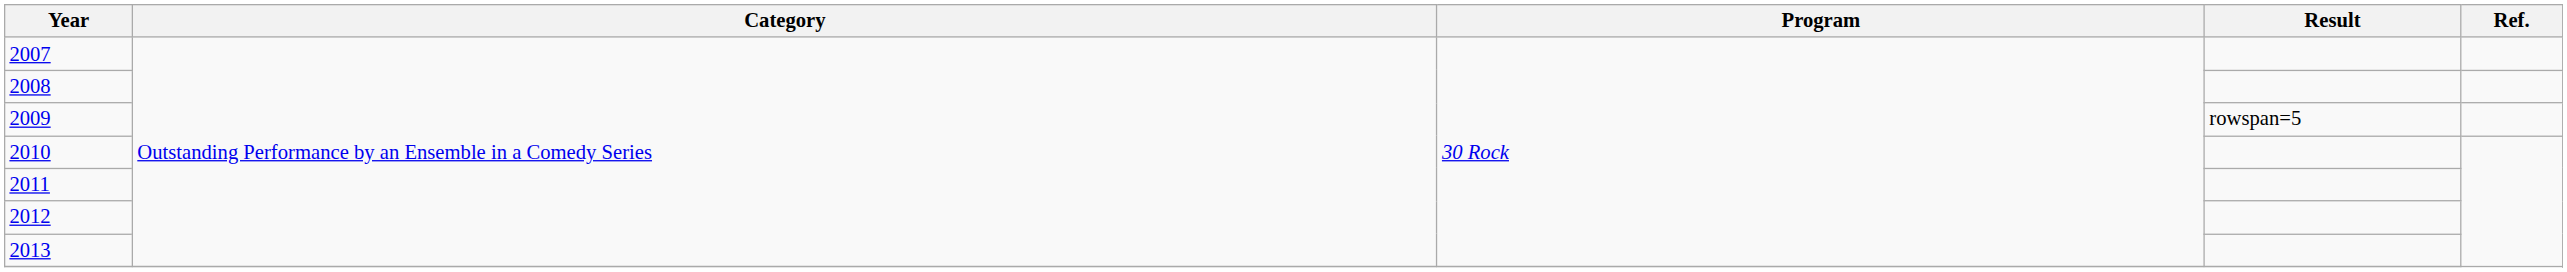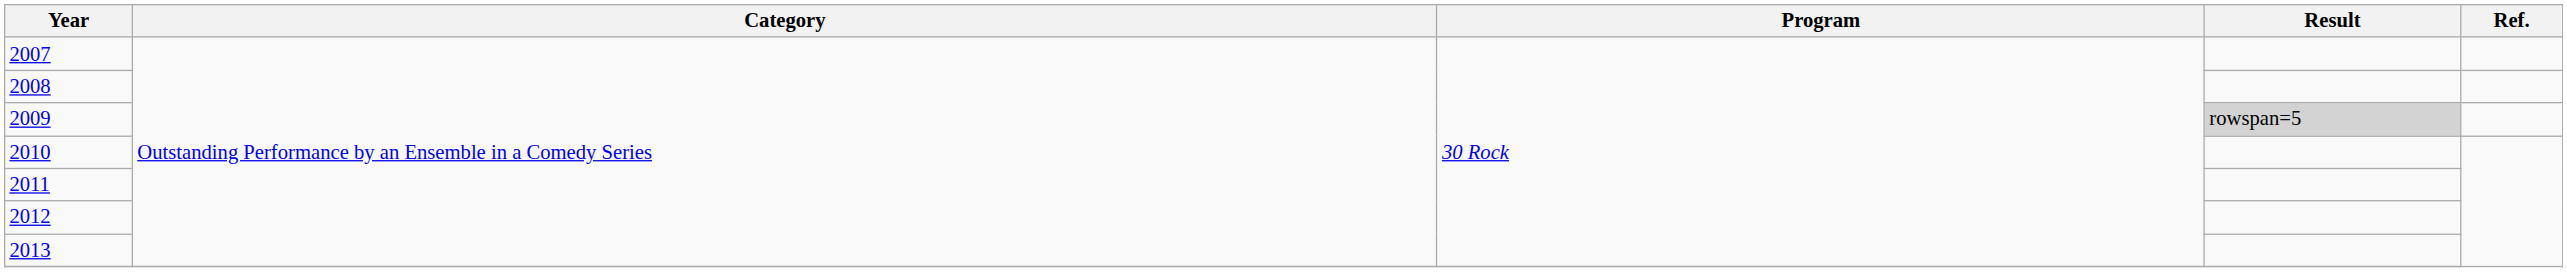2009 | Result: no background -> lightgrey background
